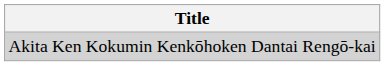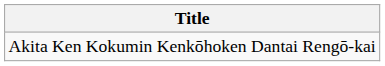row 2 | column 1: lightgrey background -> no background
